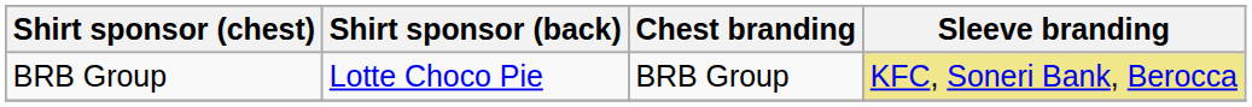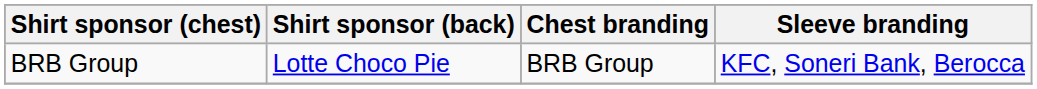row 2 | Sleeve branding: khaki background -> no background
